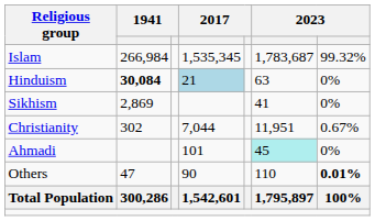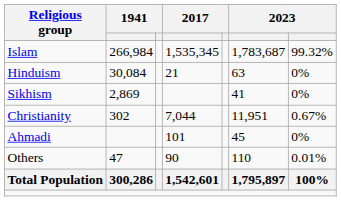Hinduism | column 2: bold -> normal
Hinduism | column 4: lightblue background -> no background
Ahmadi | column 6: paleturquoise background -> no background
Others | column 7: bold -> normal
